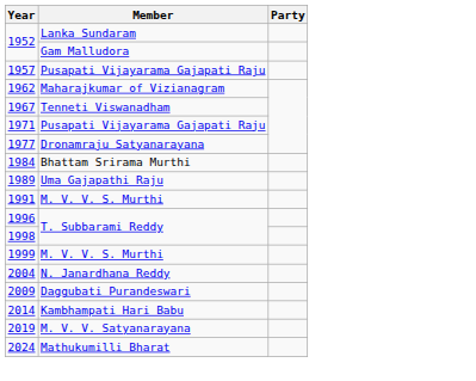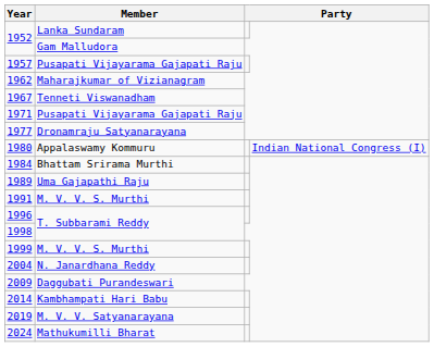+ row: 1980 | Appalaswamy Kommuru | Indian National Congress (I)
